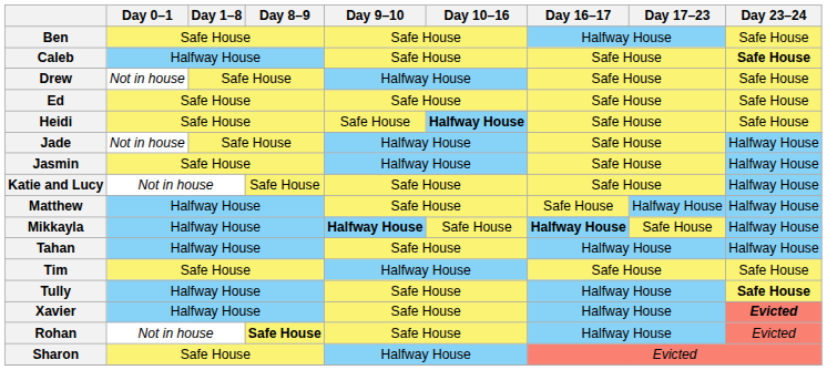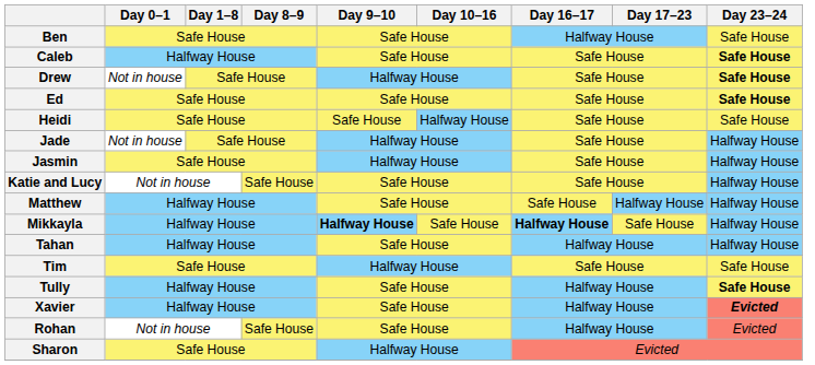Drew | Day 23–24: normal -> bold
Ed | Day 23–24: normal -> bold
Heidi | Day 10–16: bold -> normal
Rohan | Day 8–9: bold -> normal
